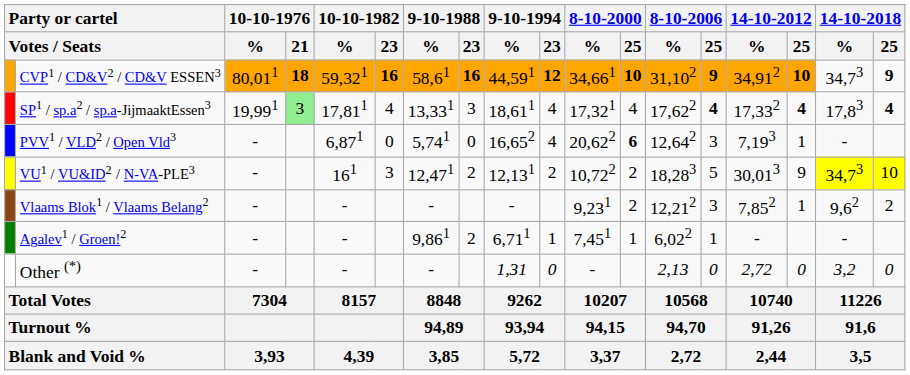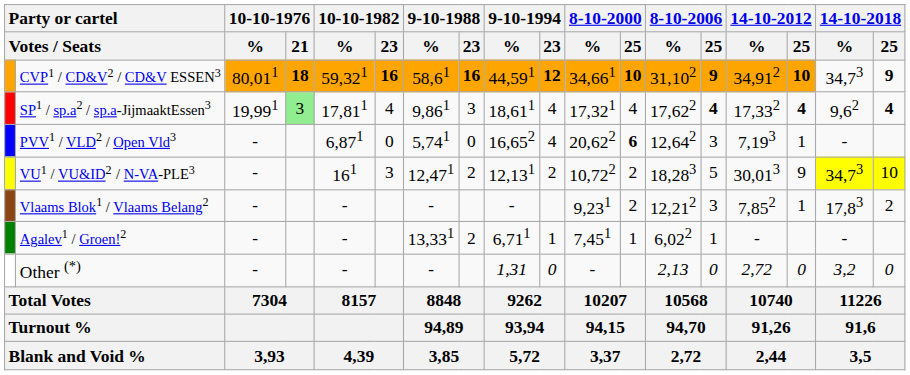SP1 / sp.a2 / sp.a-JijmaaktEssen3 | 9-10-1988 / %: 13,331 -> 9,861
SP1 / sp.a2 / sp.a-JijmaaktEssen3 | 14-10-2018 / %: 17,83 -> 9,62
Vlaams Blok1 / Vlaams Belang2 | 14-10-2018 / %: 9,62 -> 17,83
Agalev1 / Groen!2 | 9-10-1988 / %: 9,861 -> 13,331
